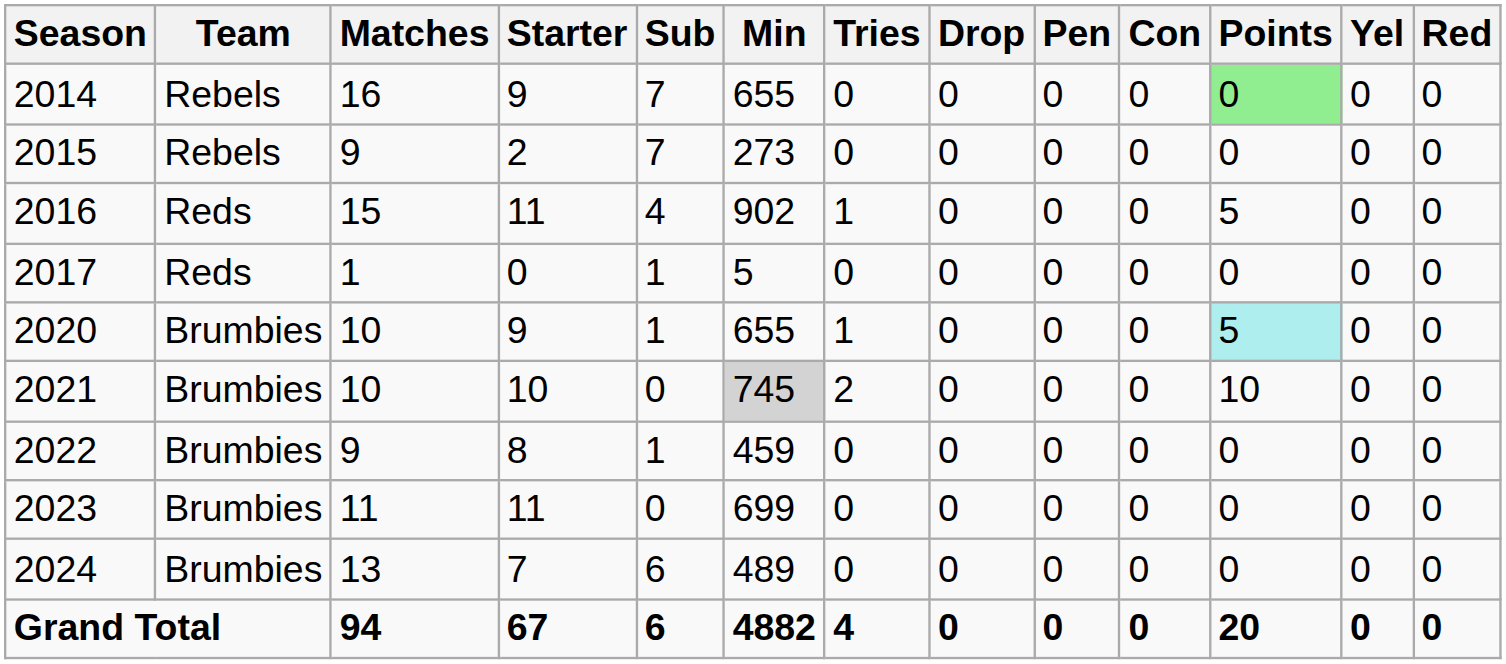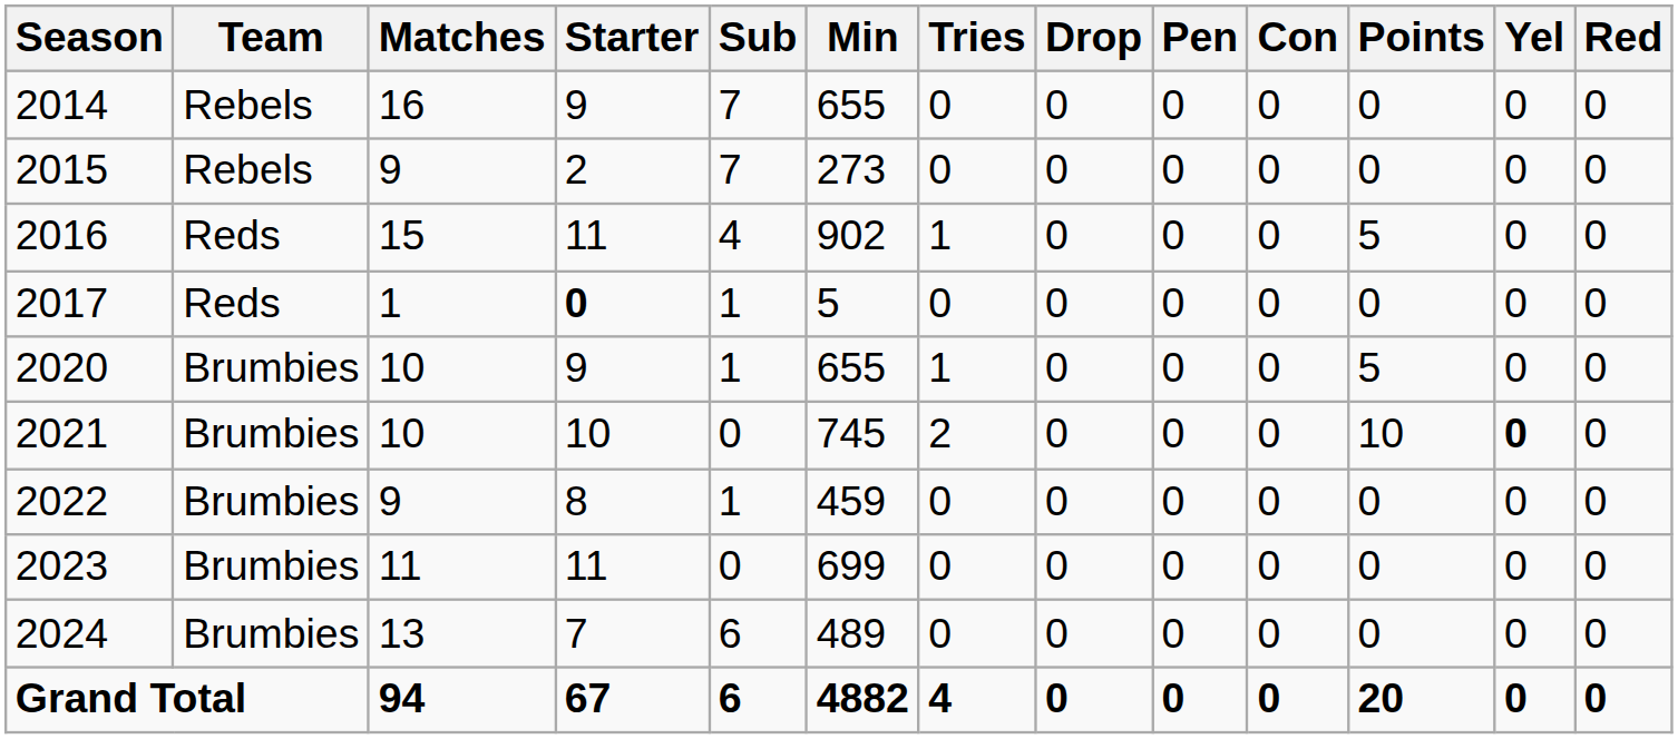2014 | Points: lightgreen background -> no background
2017 | Starter: normal -> bold
2020 | Points: paleturquoise background -> no background
2021 | Min: lightgrey background -> no background
2021 | Yel: normal -> bold
